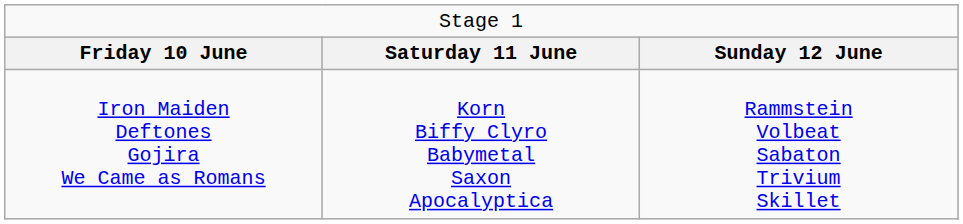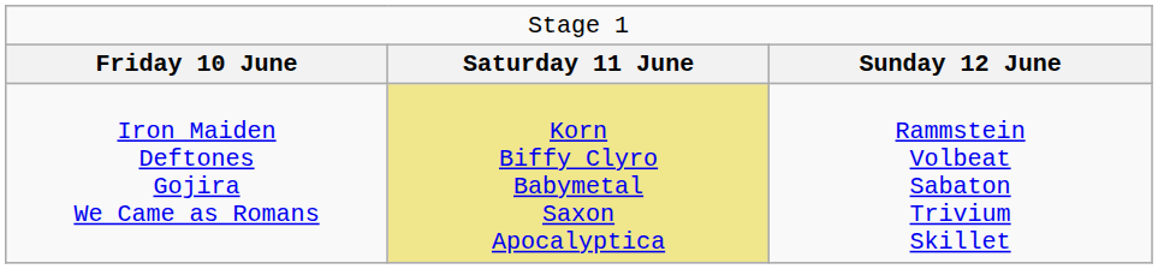Iron Maiden Deftones Gojira We Came as Romans | column 2: no background -> khaki background
